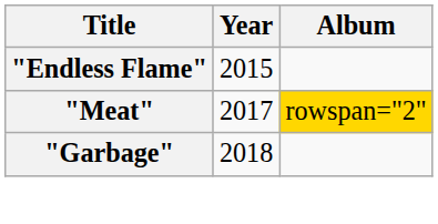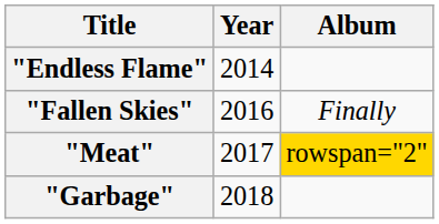"Endless Flame" | Year: 2015 -> 2014
+ row: "Fallen Skies" | 2016 | Finally
